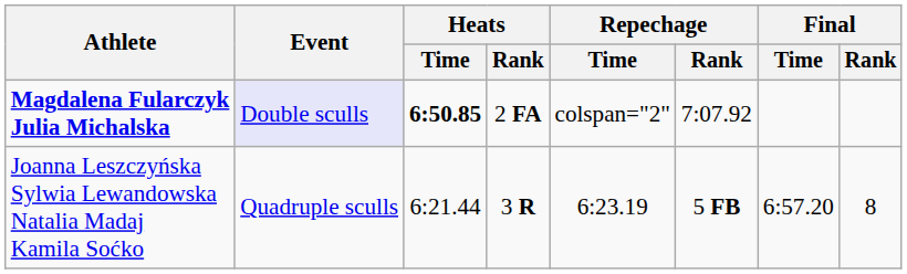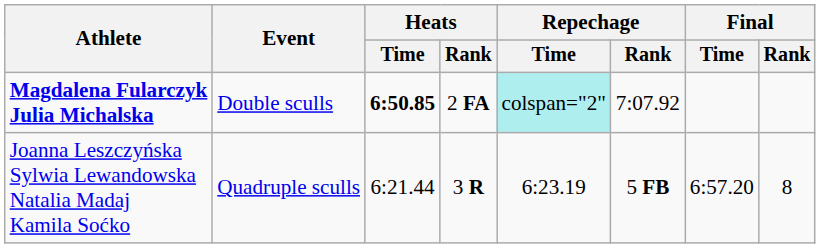Magdalena Fularczyk Julia Michalska | Event: lavender background -> no background
Magdalena Fularczyk Julia Michalska | Repechage / Time: no background -> paleturquoise background
